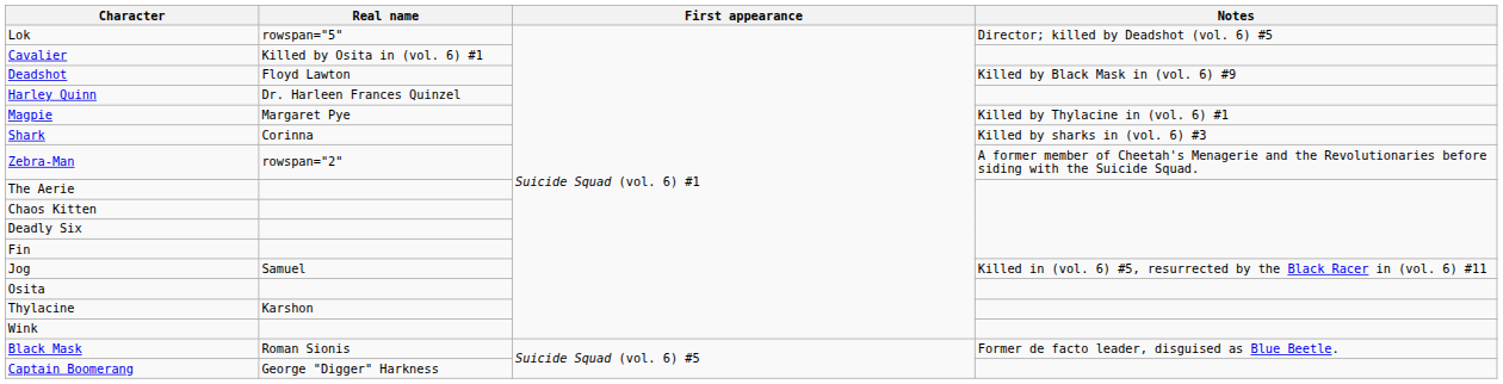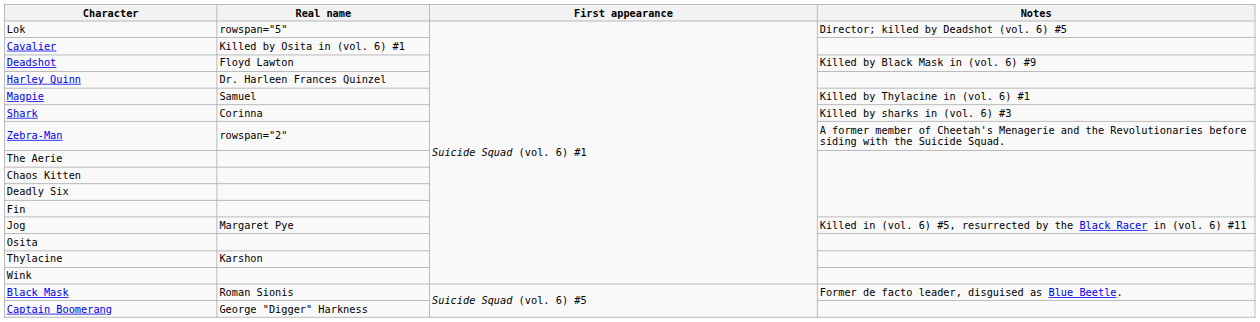Magpie | Real name: Margaret Pye -> Samuel
Jog | Real name: Samuel -> Margaret Pye
